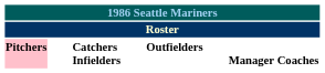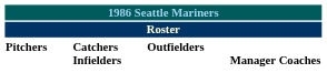Pitchers | column 1: pink background -> no background
